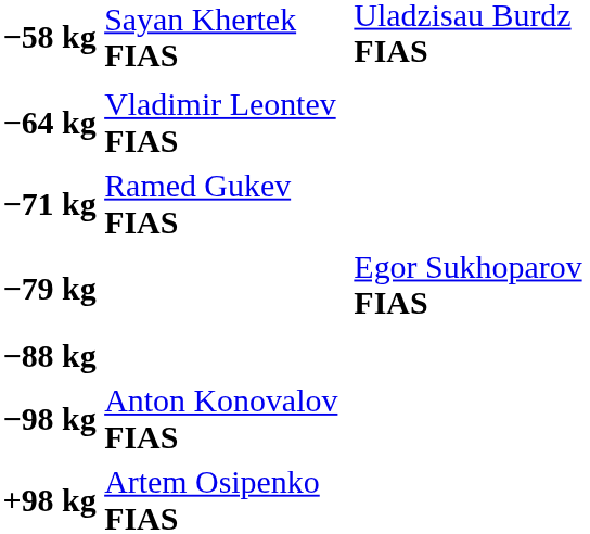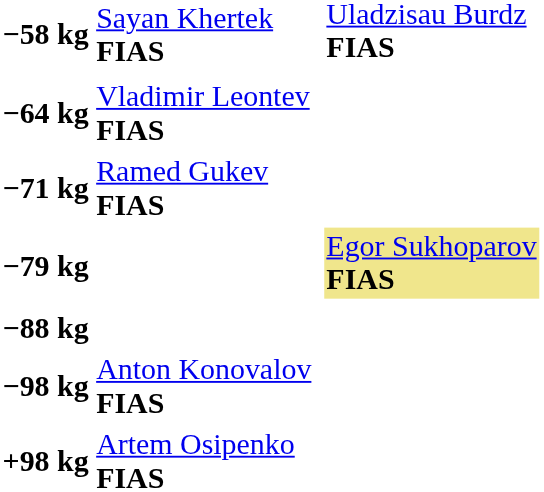−79 kg / Egor Sukhoparov FIAS | column 3: no background -> khaki background
